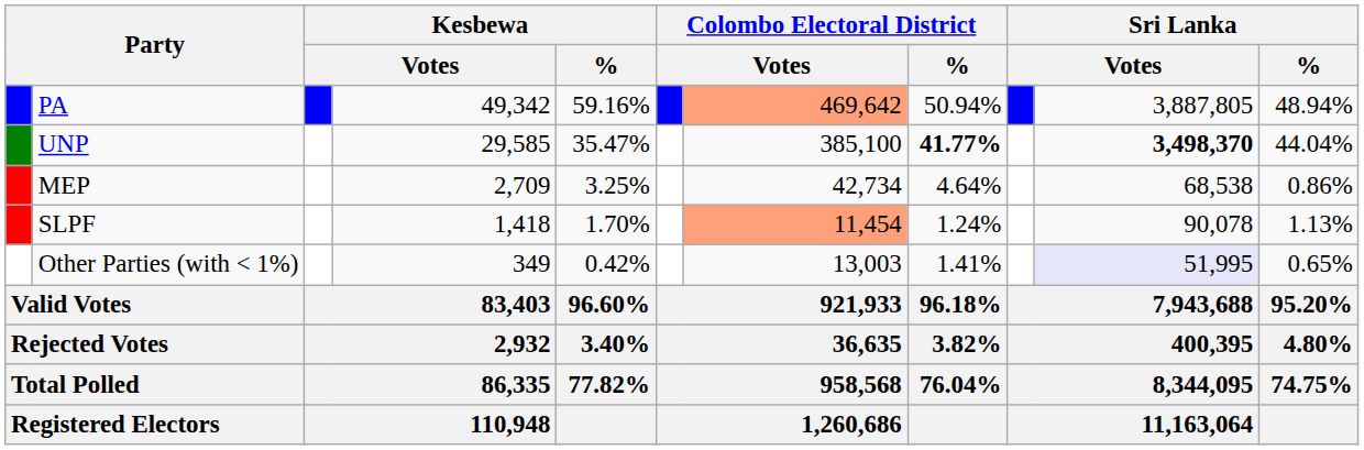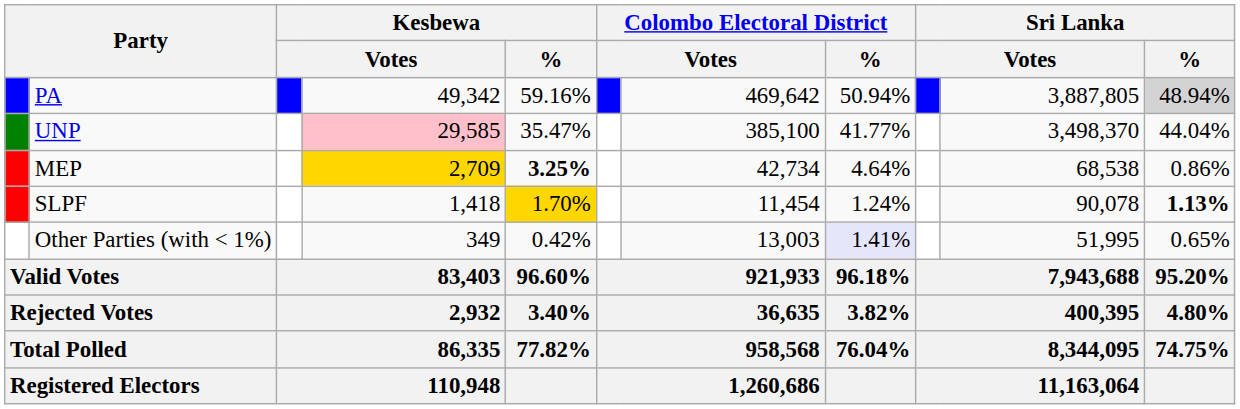PA | column 7: lightsalmon background -> no background
PA | Sri Lanka / %: no background -> lightgrey background
UNP | column 4: no background -> pink background
UNP | Colombo Electoral District / %: bold -> normal
UNP | column 10: bold -> normal
MEP | column 4: no background -> gold background
MEP | Kesbewa / %: normal -> bold
SLPF | Kesbewa / %: no background -> gold background
SLPF | column 7: lightsalmon background -> no background
SLPF | Sri Lanka / %: normal -> bold
Other Parties (with < 1%) | Colombo Electoral District / %: no background -> lavender background
Other Parties (with < 1%) | column 10: lavender background -> no background
